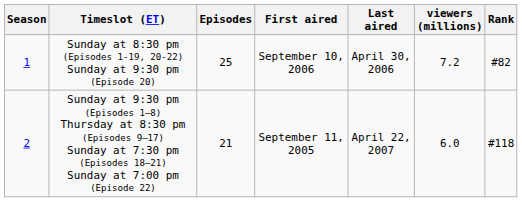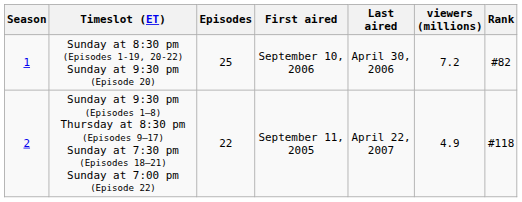row 3 | Episodes: 21 -> 22
row 3 | viewers (millions): 6.0 -> 4.9
